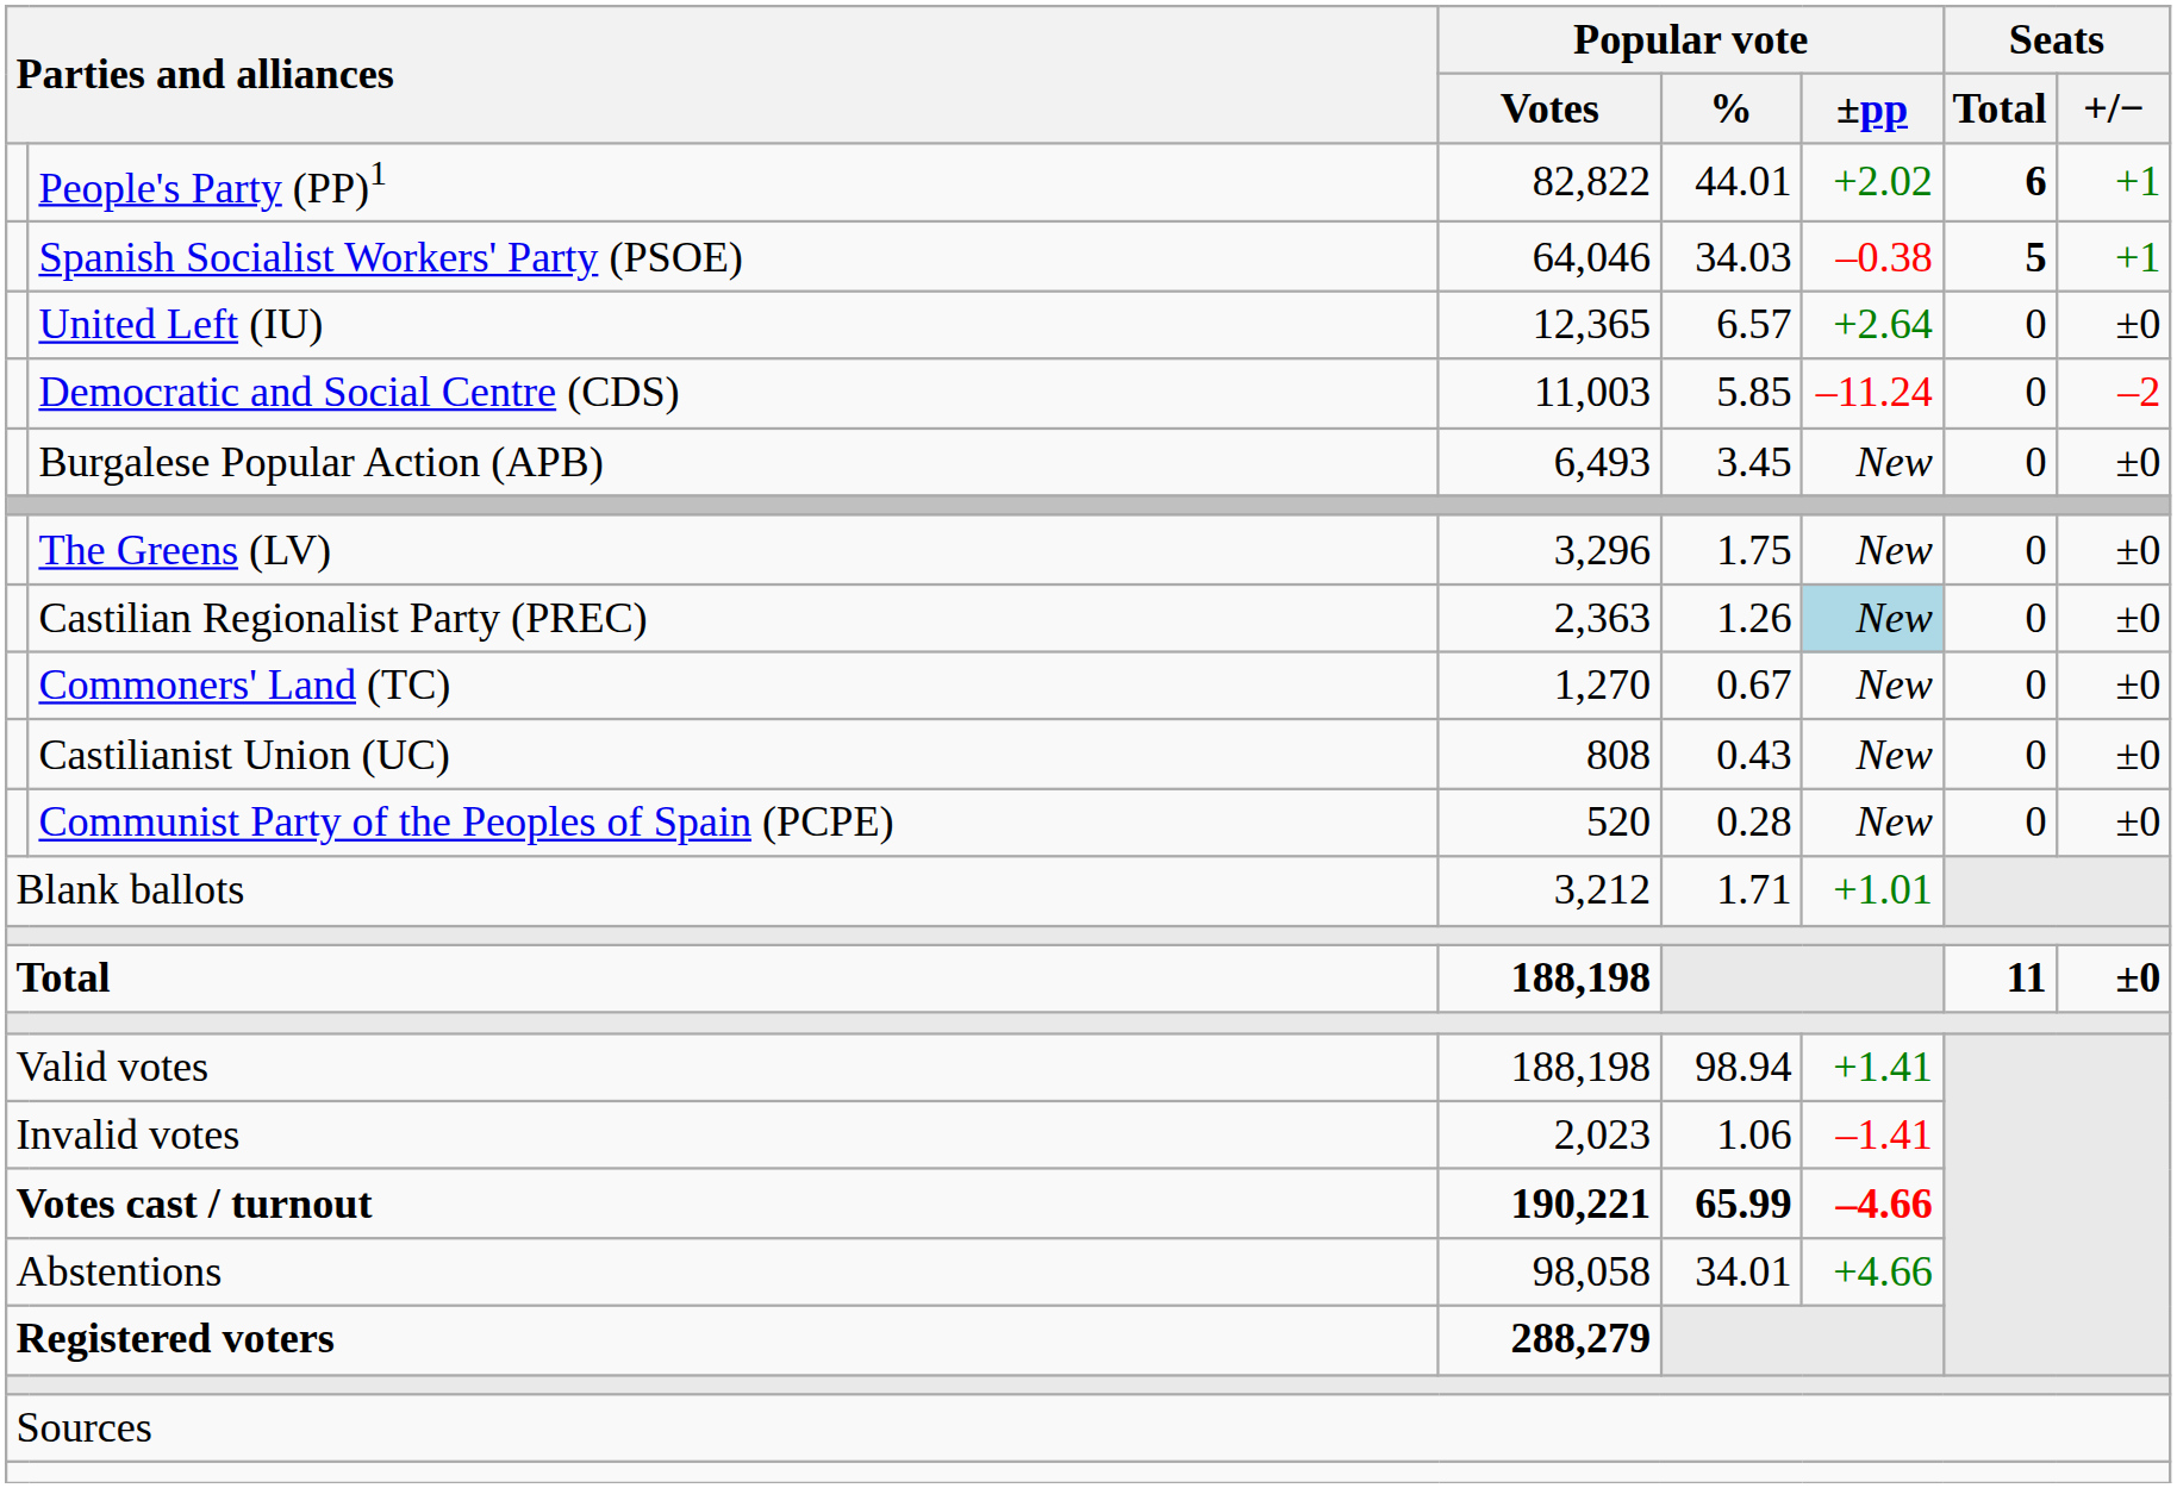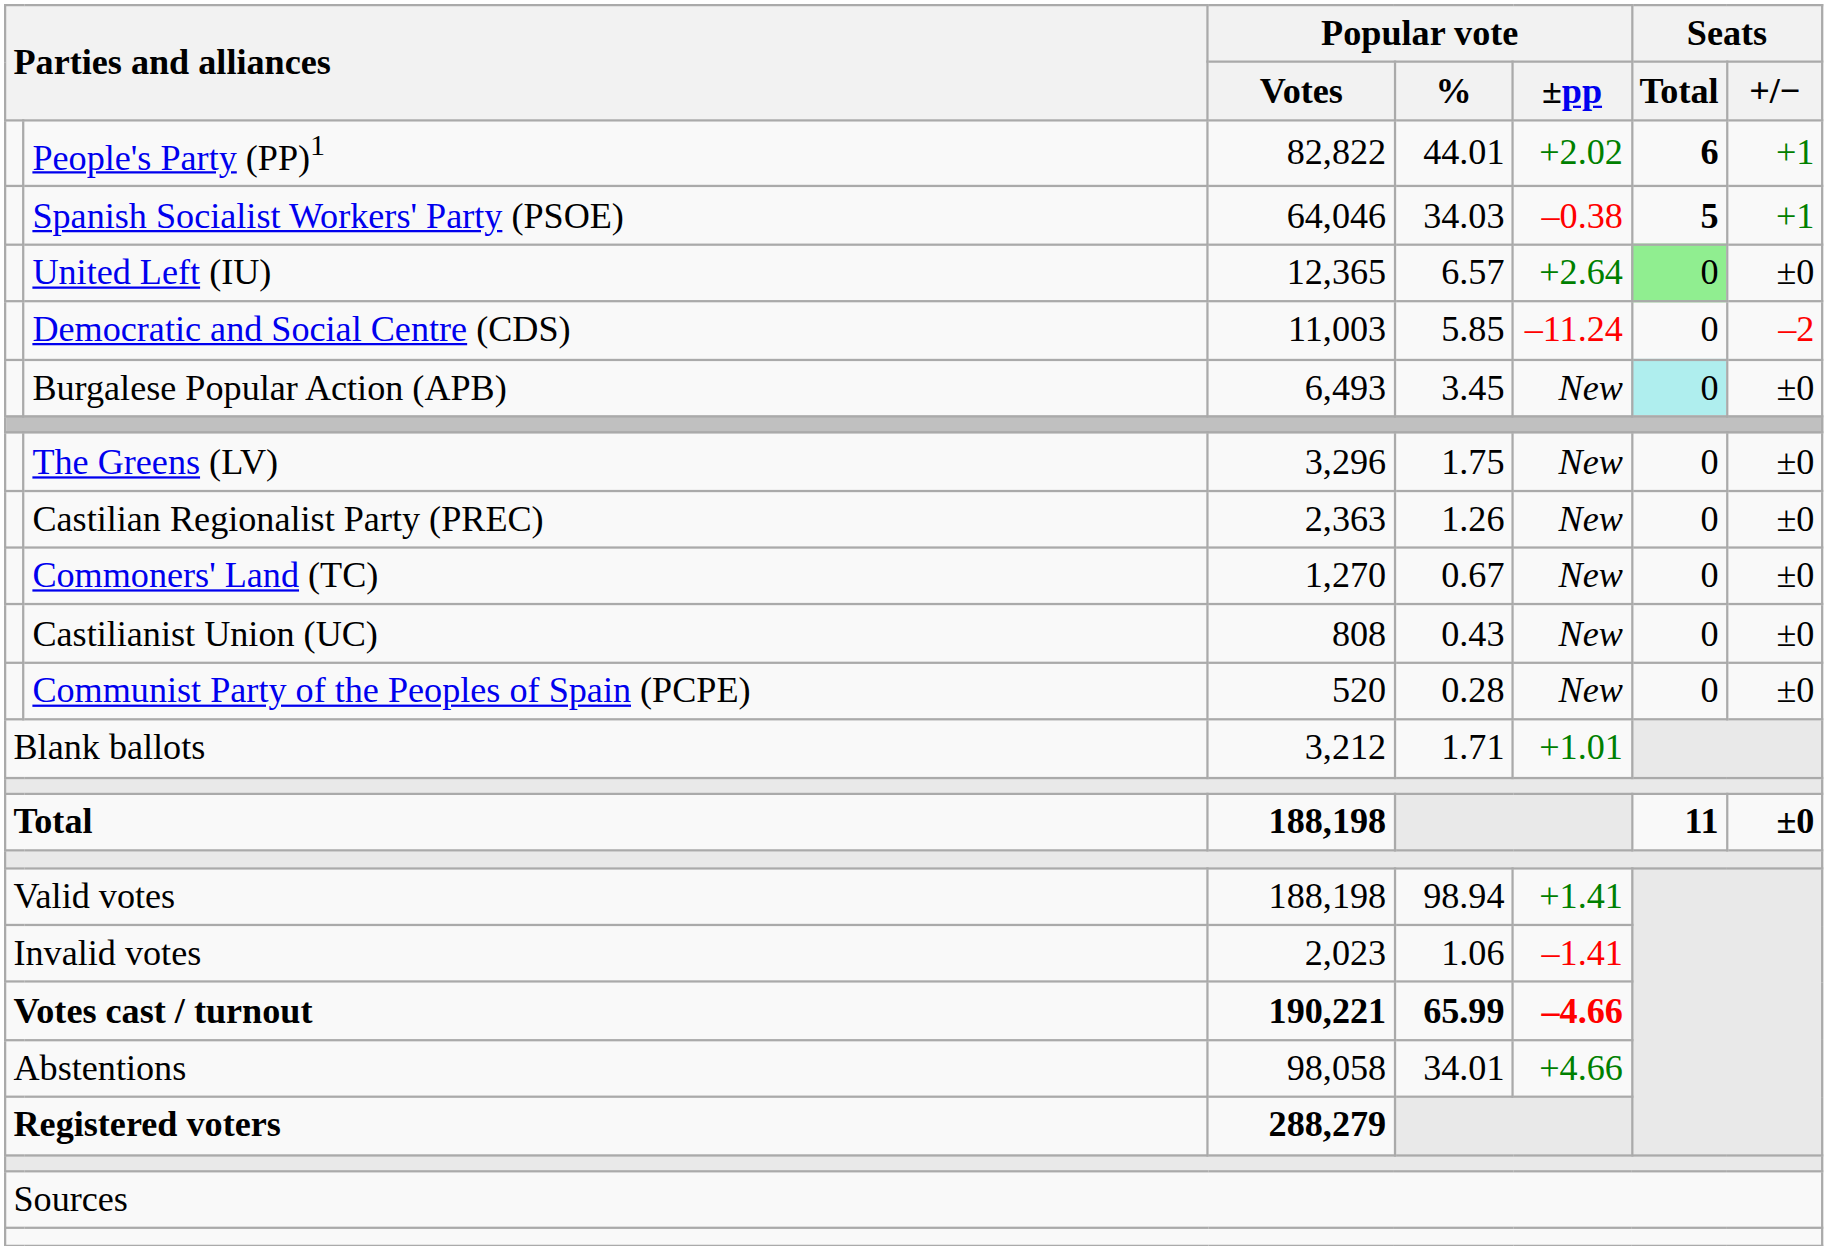United Left (IU) | Seats / Total: no background -> lightgreen background
Burgalese Popular Action (APB) | Seats / Total: no background -> paleturquoise background
Castilian Regionalist Party (PREC) | Popular vote / ±pp: lightblue background -> no background
